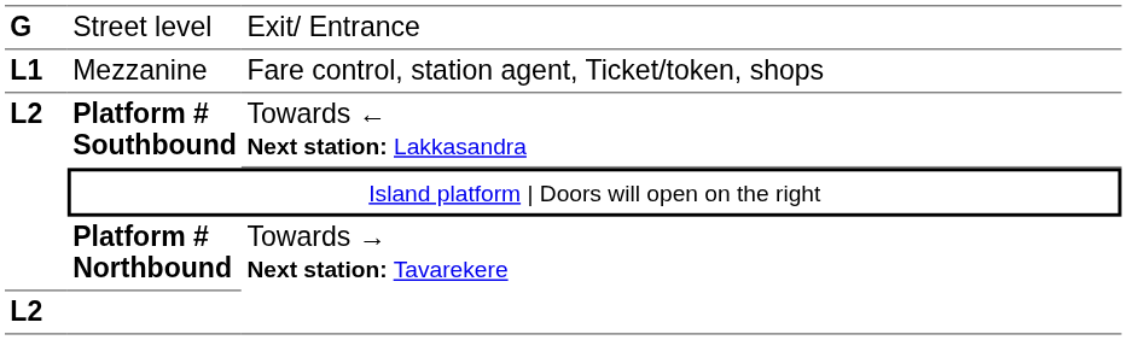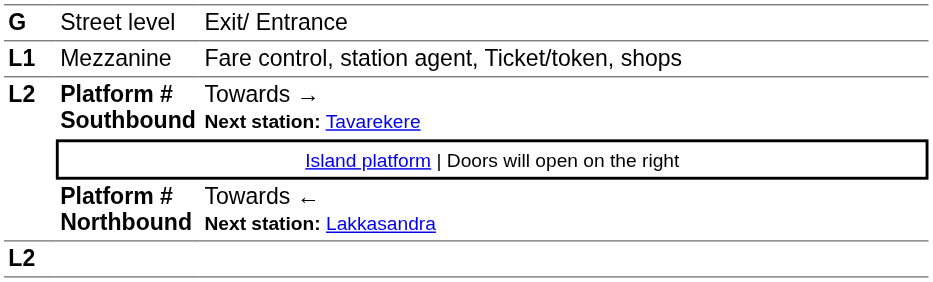Platform # Southbound | column 3: Towards ← Next station: Lakkasandra -> Towards → Next station: Tavarekere
Platform # Northbound | column 3: Towards → Next station: Tavarekere -> Towards ← Next station: Lakkasandra
